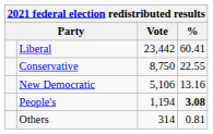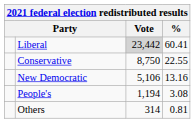Liberal | Vote: no background -> lightgrey background
People's | %: bold -> normal
